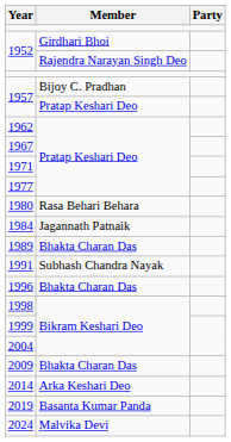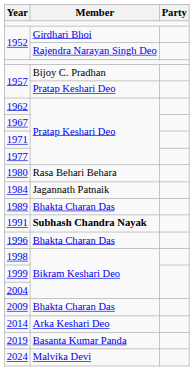1991 | Member: normal -> bold
